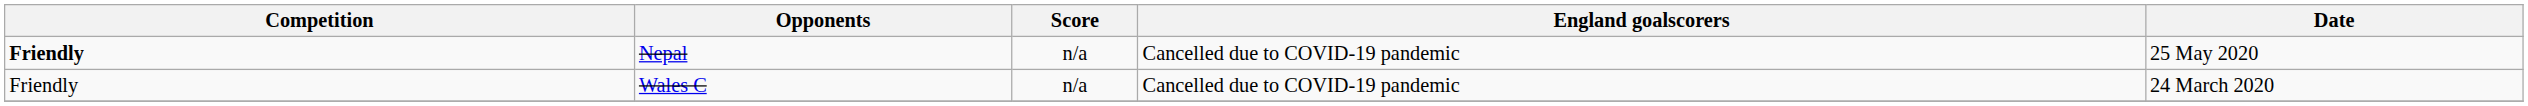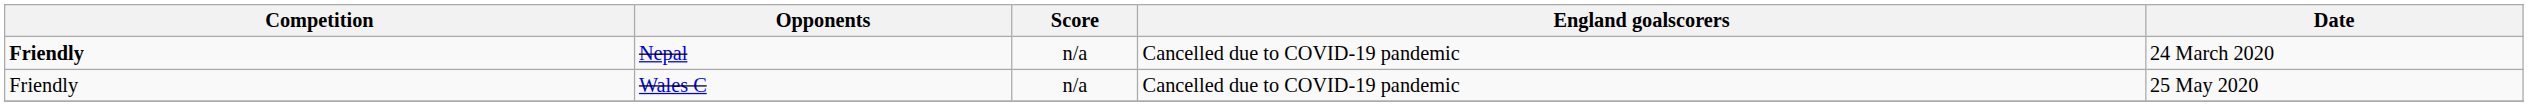Nepal | Date: 25 May 2020 -> 24 March 2020
Wales C | Date: 24 March 2020 -> 25 May 2020
